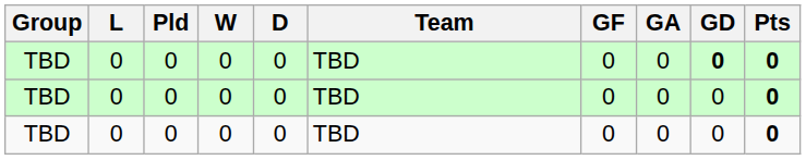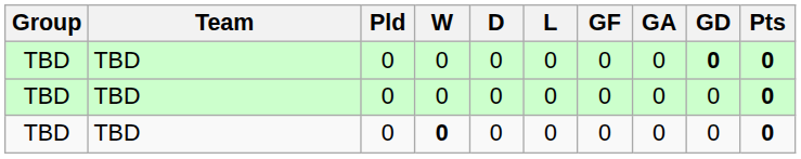columns swapped: Team <-> L
row 4 | W: normal -> bold
